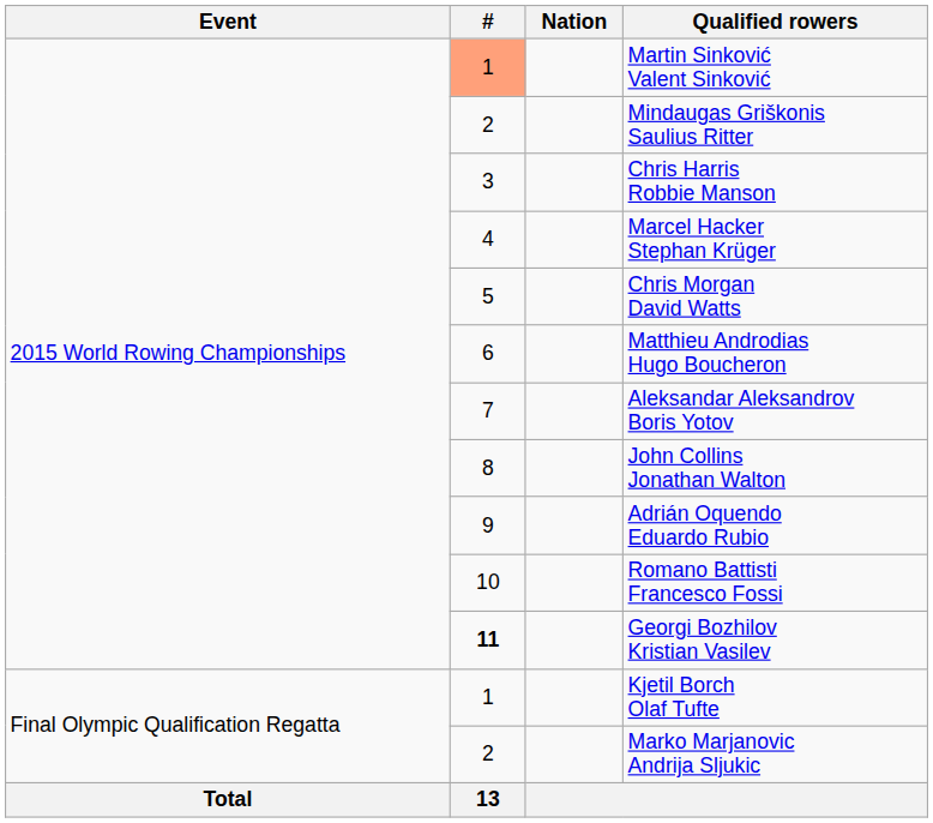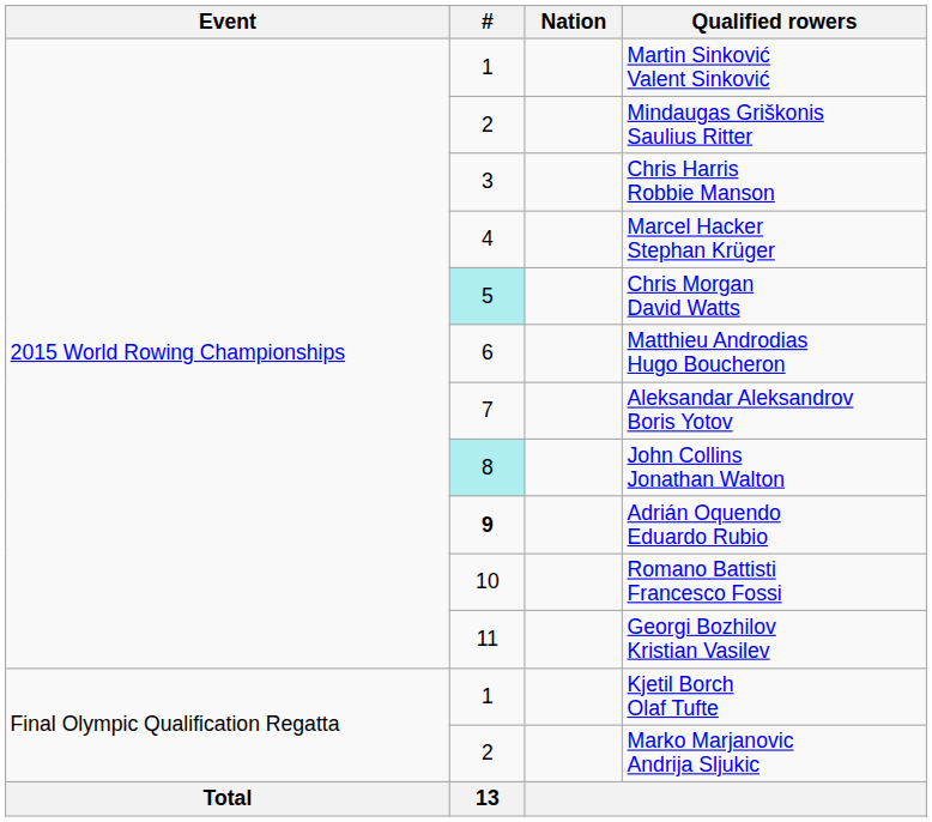Martin Sinković Valent Sinković | #: lightsalmon background -> no background
Chris Morgan David Watts | #: no background -> paleturquoise background
John Collins Jonathan Walton | #: no background -> paleturquoise background
Adrián Oquendo Eduardo Rubio | #: normal -> bold
Georgi Bozhilov Kristian Vasilev | #: bold -> normal
